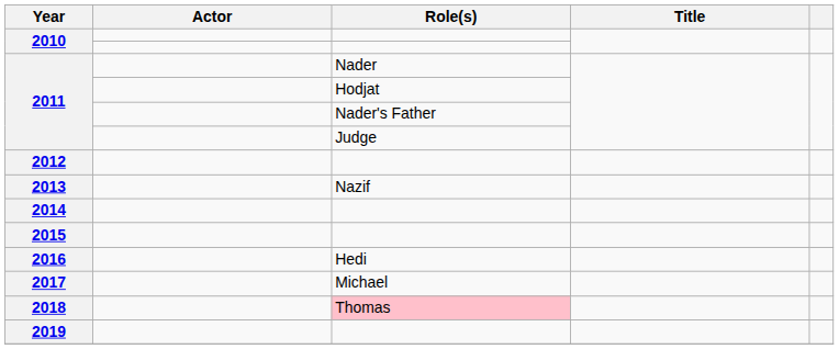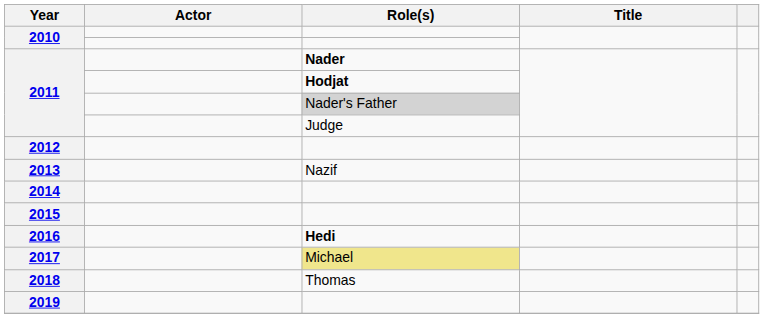2011 / Nader | Role(s): normal -> bold
2011 / Hodjat | Role(s): normal -> bold
2011 / Nader's Father | Role(s): no background -> lightgrey background
2016 | Role(s): normal -> bold
2017 | Role(s): no background -> khaki background
2018 | Role(s): pink background -> no background
